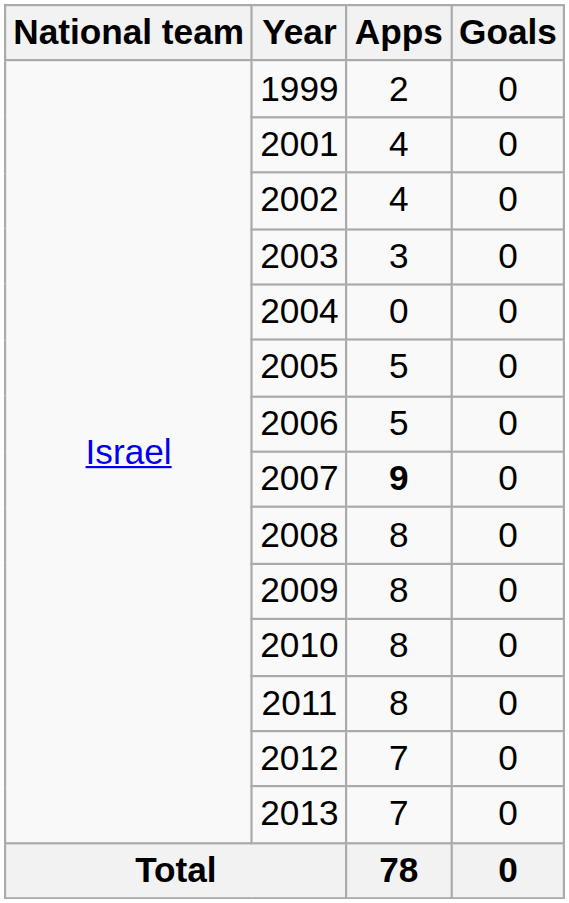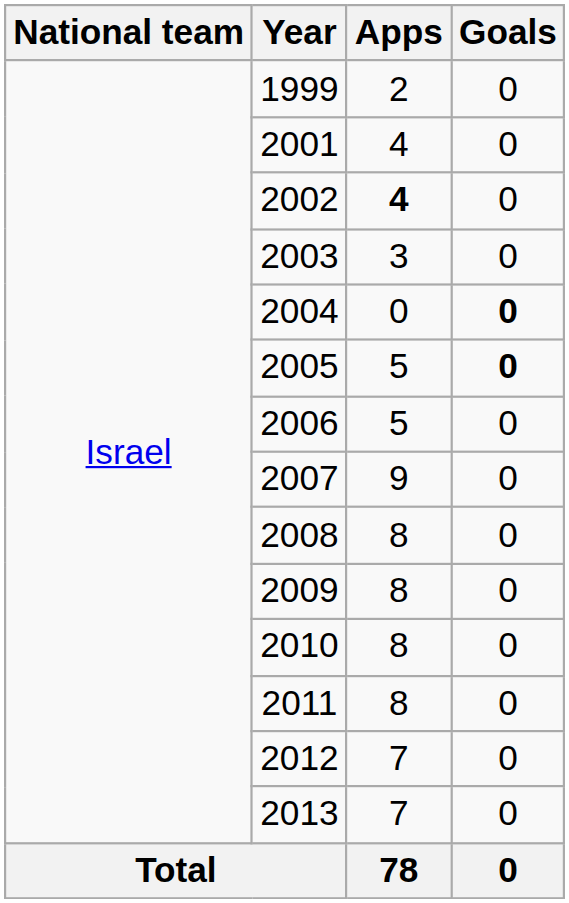2002 | Apps: normal -> bold
2004 | Goals: normal -> bold
2005 | Goals: normal -> bold
2007 | Apps: bold -> normal
